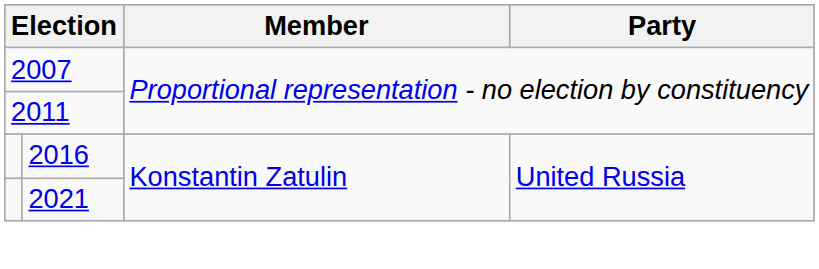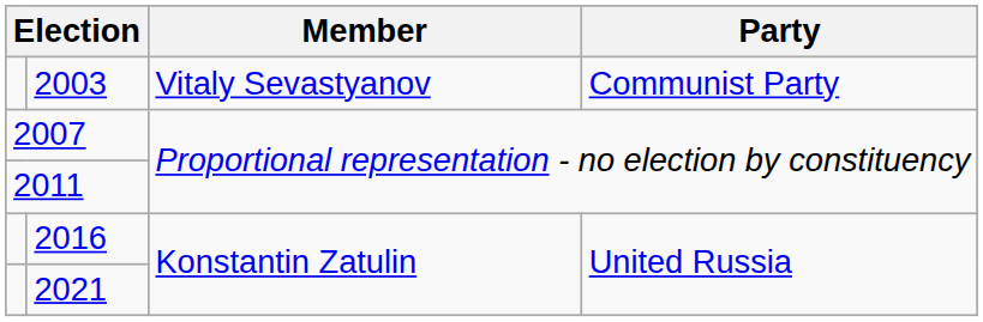+ row: 2003 | Vitaly Sevastyanov | Communist Party
